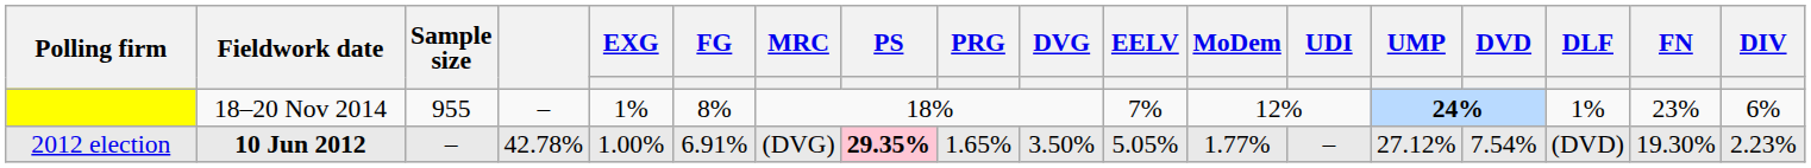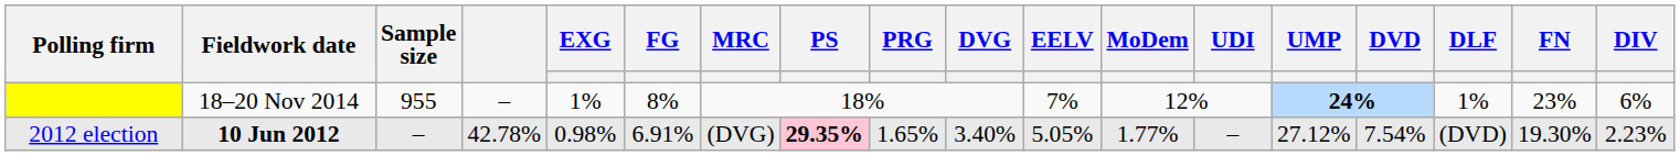2012 election | EXG: 1.00% -> 0.98%
2012 election | DVG: 3.50% -> 3.40%
